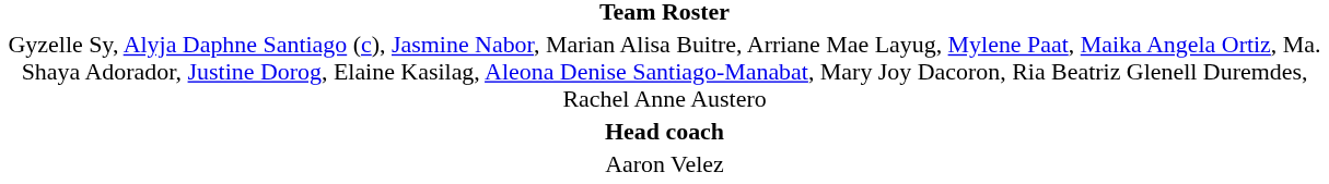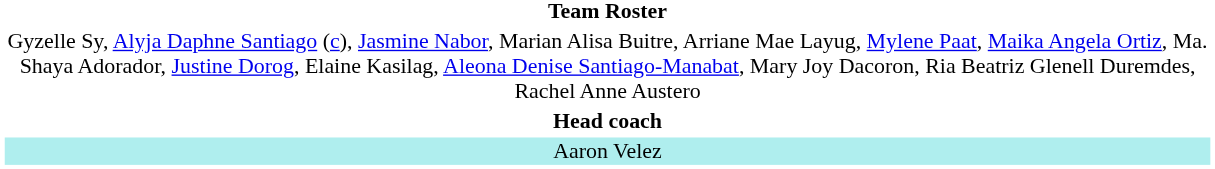row 4 | column 1: no background -> paleturquoise background
